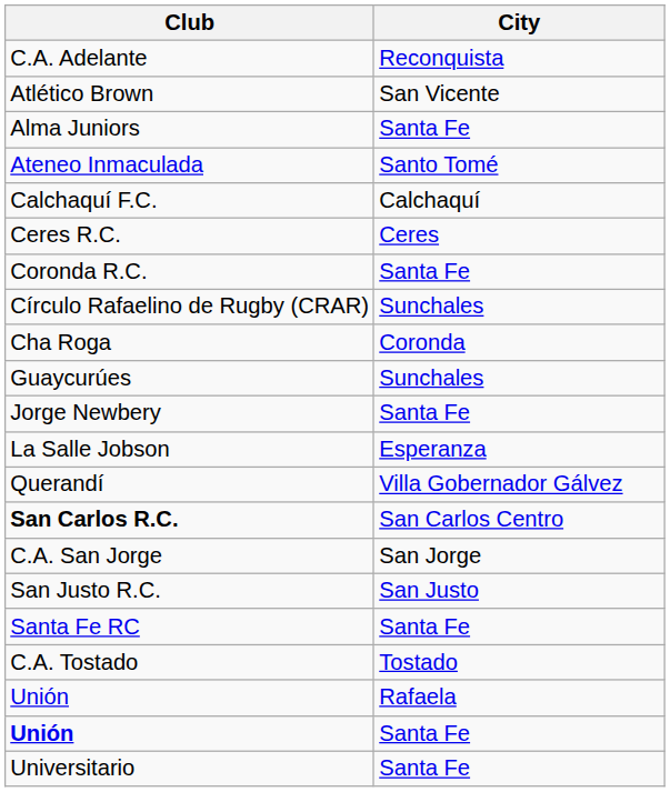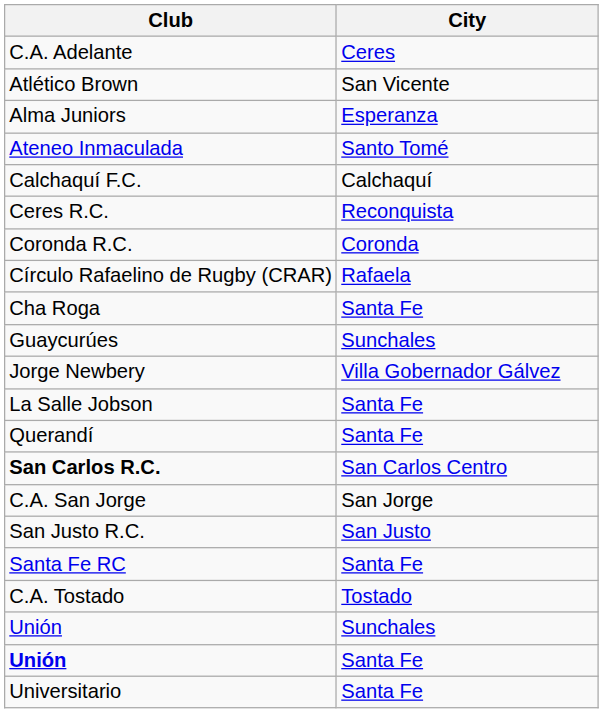row 2 | City: Reconquista -> Ceres
row 4 | City: Santa Fe -> Esperanza
row 7 | City: Ceres -> Reconquista
row 8 | City: Santa Fe -> Coronda
row 9 | City: Sunchales -> Rafaela
row 10 | City: Coronda -> Santa Fe
row 12 | City: Santa Fe -> Villa Gobernador Gálvez
row 13 | City: Esperanza -> Santa Fe
row 14 | City: Villa Gobernador Gálvez -> Santa Fe
row 20 | City: Rafaela -> Sunchales
